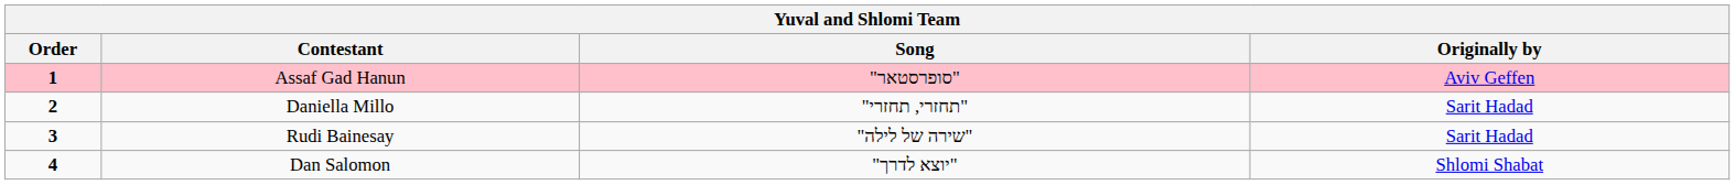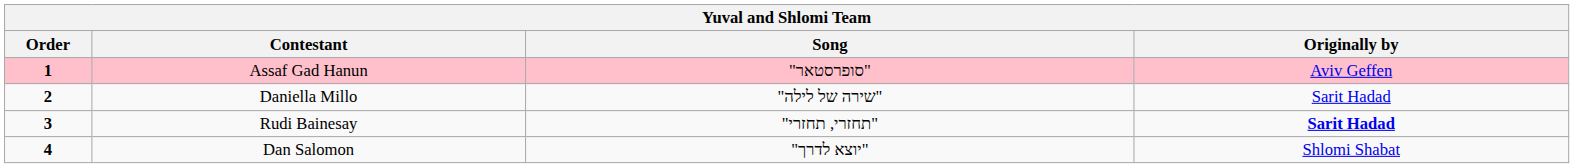Daniella Millo | Song: "תחזרי, תחזרי" -> "שירה של לילה"
Rudi Bainesay | Song: "שירה של לילה" -> "תחזרי, תחזרי"
Rudi Bainesay | Originally by: normal -> bold
